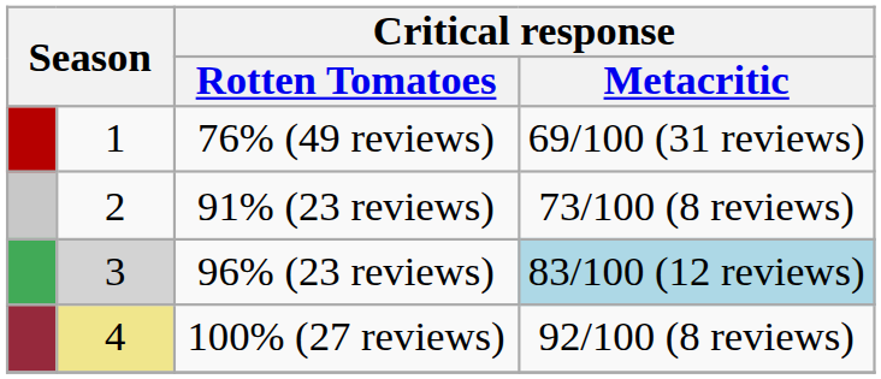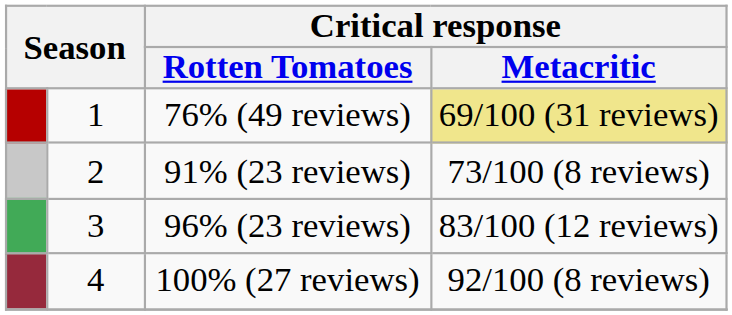76% (49 reviews) | Critical response / Metacritic: no background -> khaki background
96% (23 reviews) | column 2: lightgrey background -> no background
96% (23 reviews) | Critical response / Metacritic: lightblue background -> no background
100% (27 reviews) | column 2: khaki background -> no background
